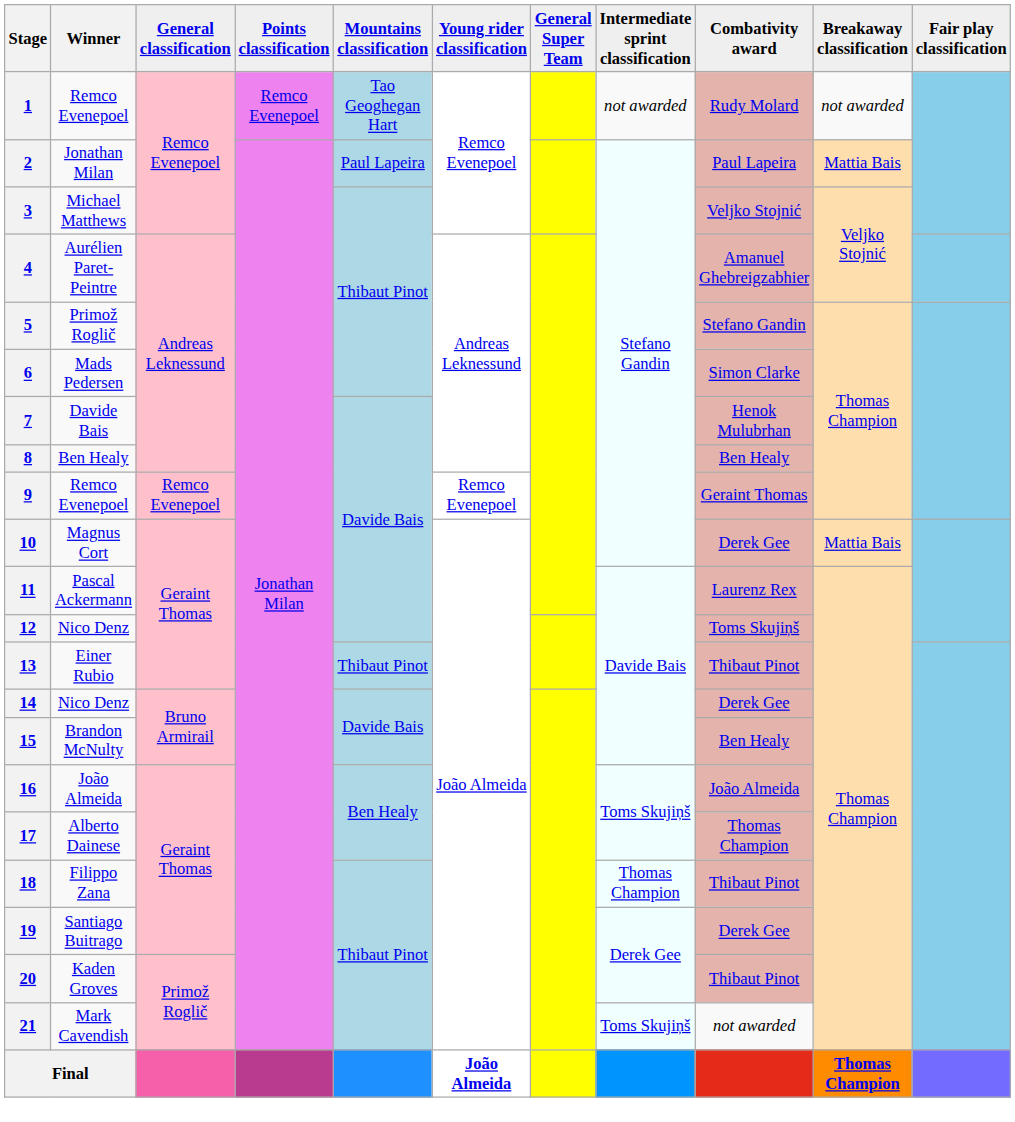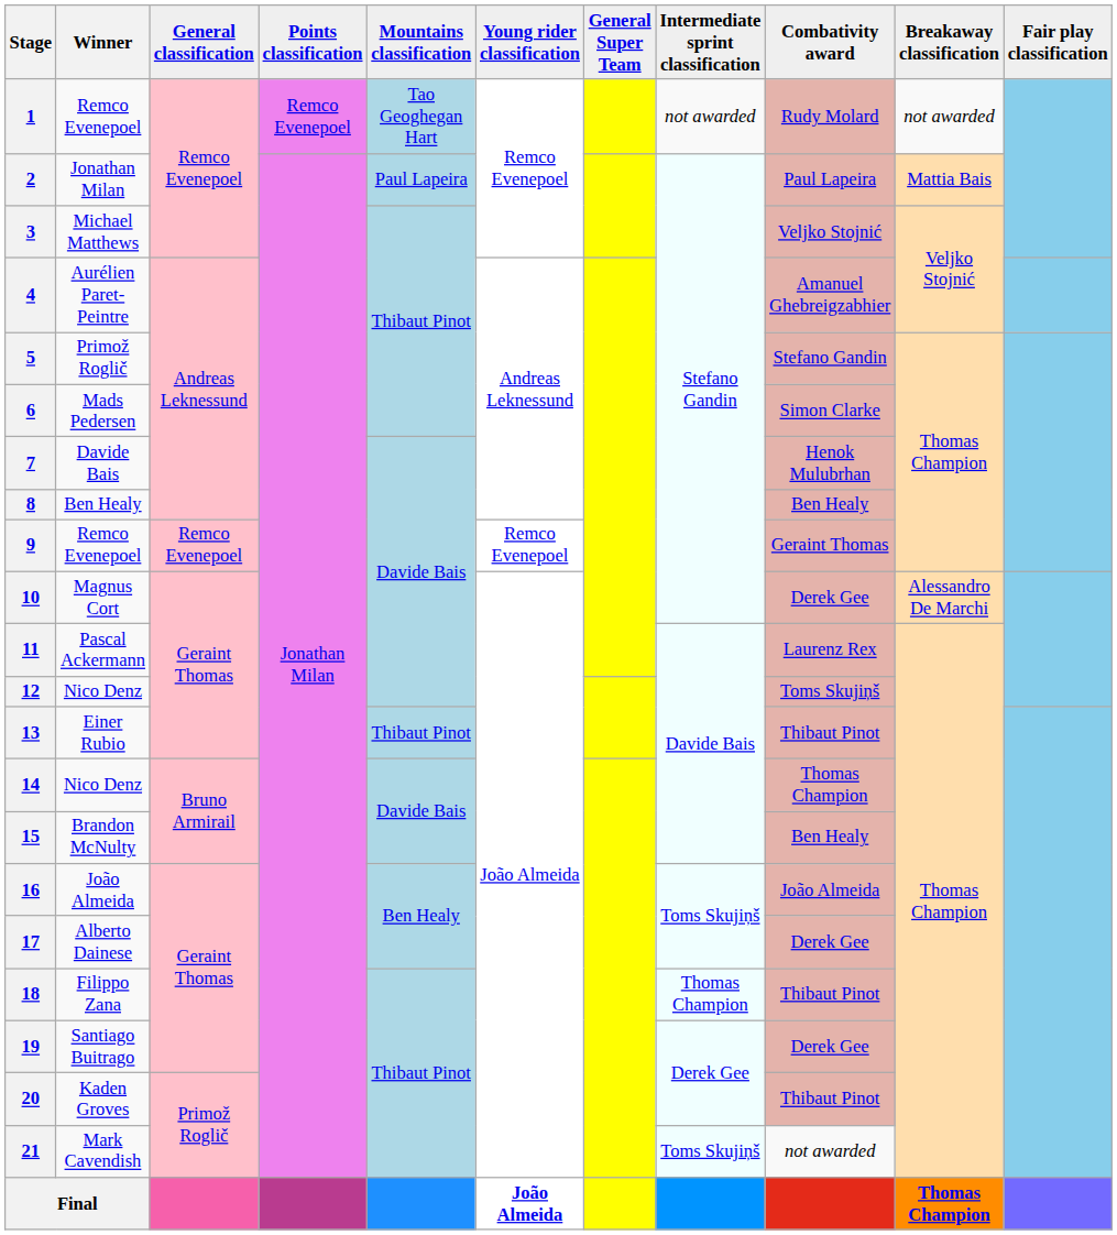10 | Breakaway classification: Mattia Bais -> Alessandro De Marchi
14 | Combativity award: Derek Gee -> Thomas Champion
17 | Combativity award: Thomas Champion -> Derek Gee
